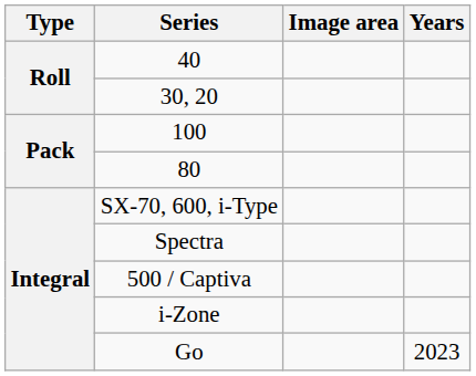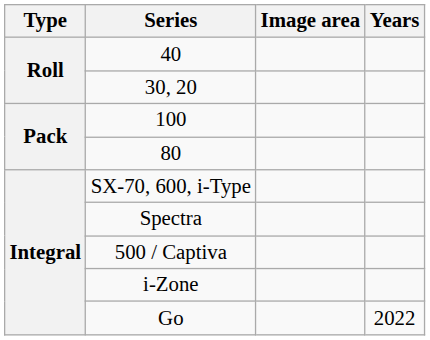Go | Years: 2023 -> 2022
